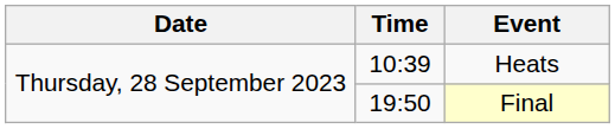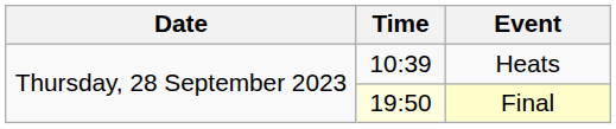Final | Time: no background -> lightyellow background
